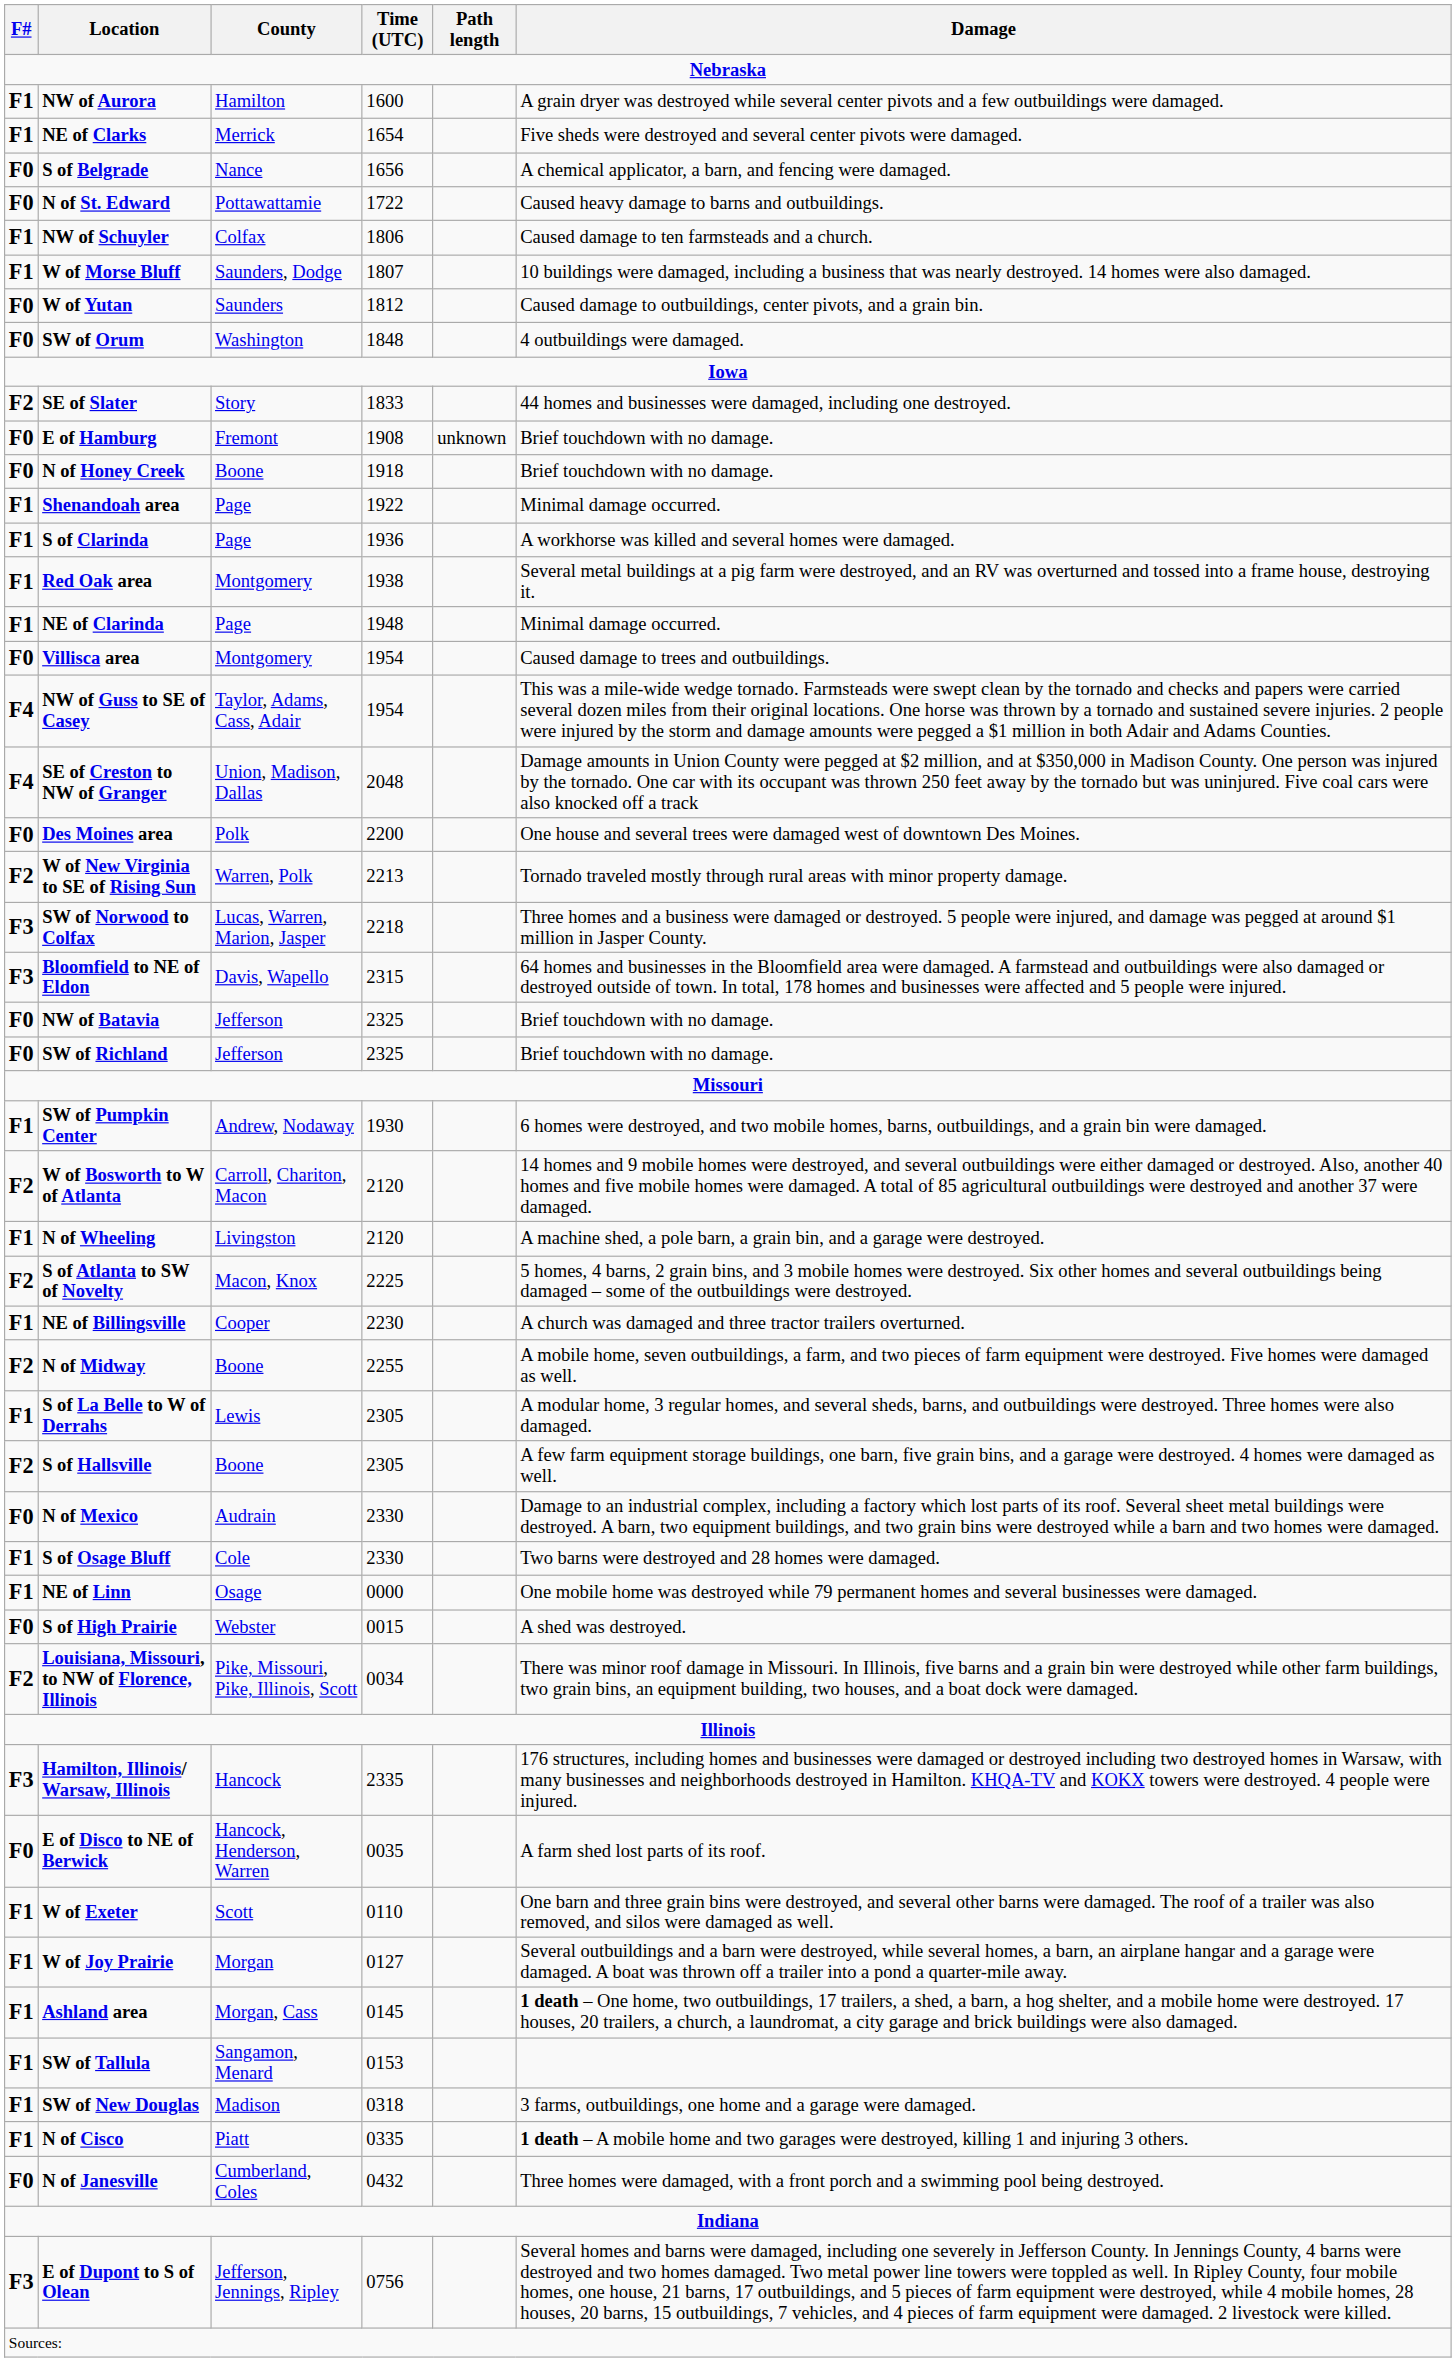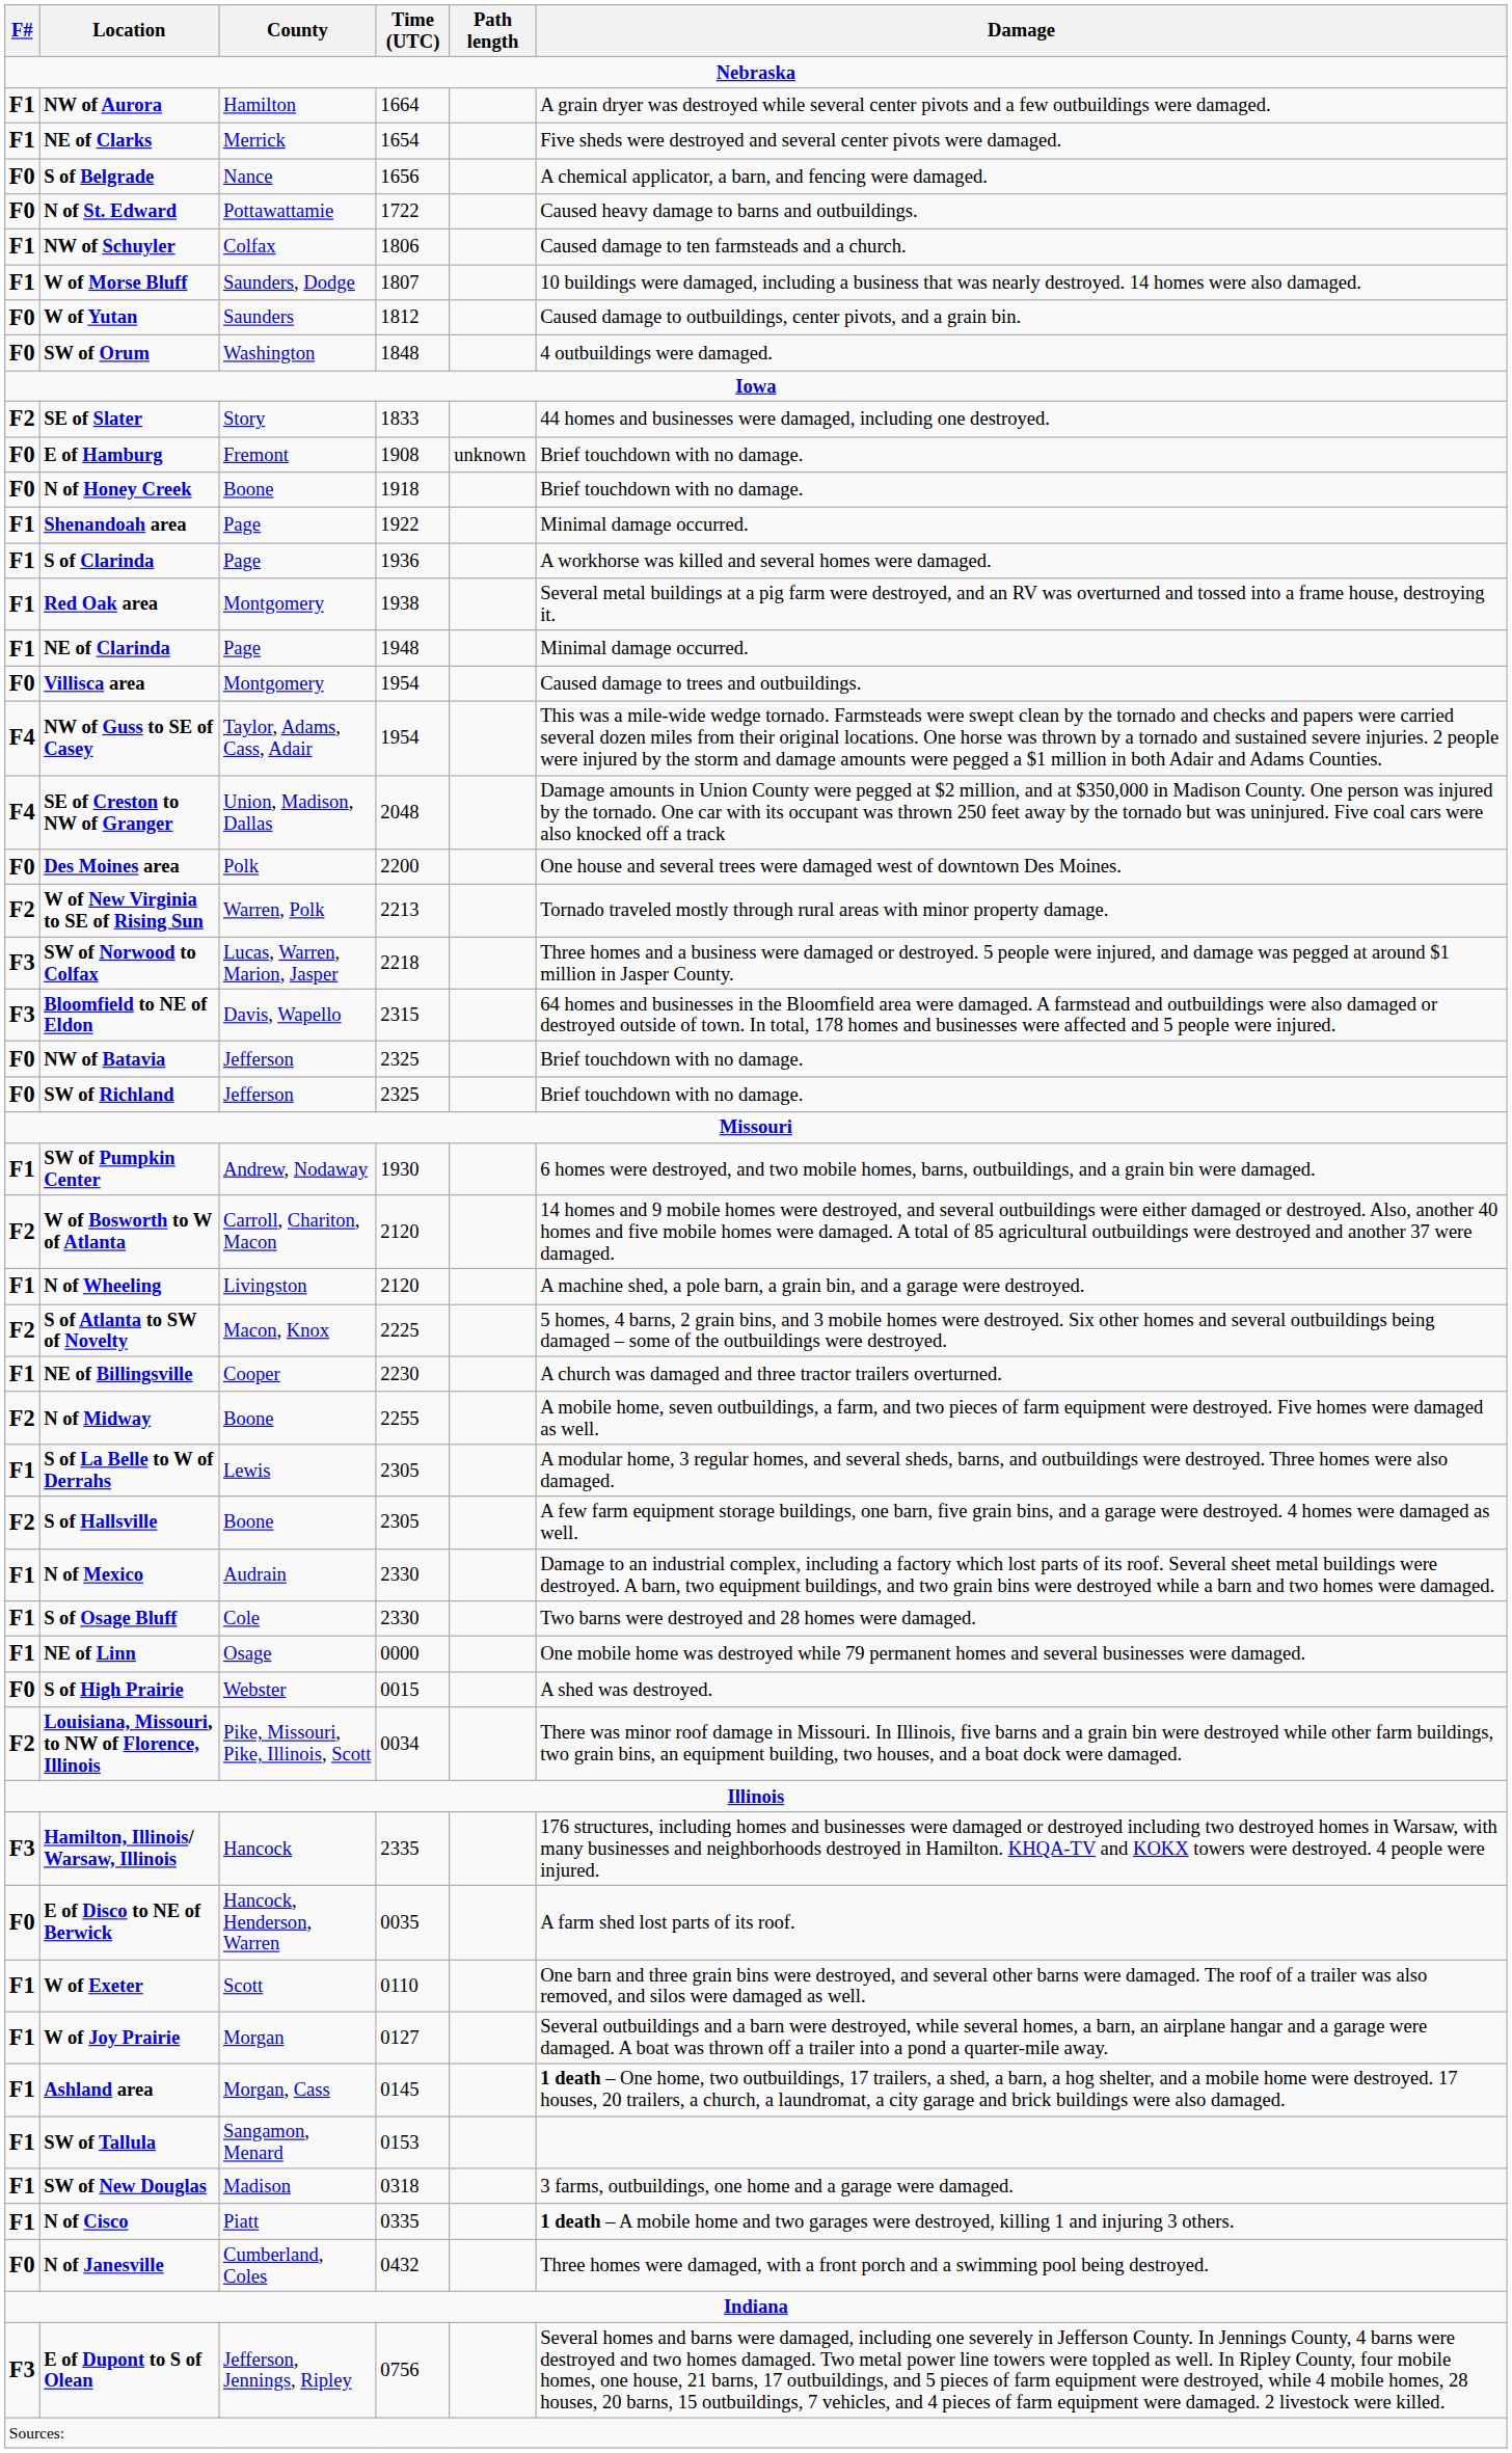NW of Aurora | Time (UTC): 1600 -> 1664
N of Mexico | F#: F0 -> F1
